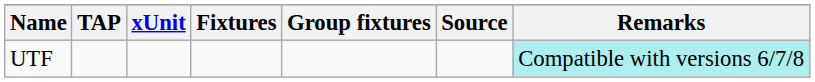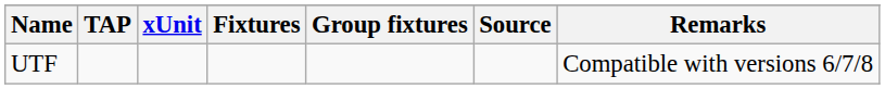UTF | Remarks: paleturquoise background -> no background
